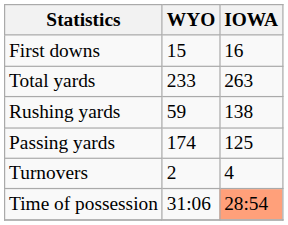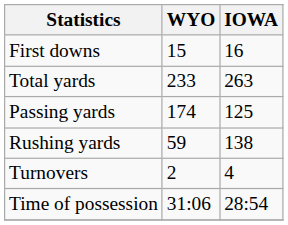rows swapped: Rushing yards <-> Passing yards
Time of possession | IOWA: lightsalmon background -> no background
